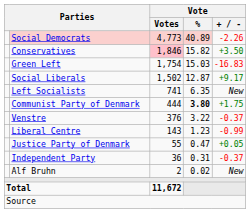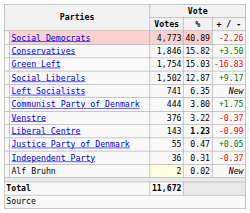Conservatives | Vote / Votes: pink background -> no background
Communist Party of Denmark | Vote / %: bold -> normal
Liberal Centre | Vote / %: normal -> bold
Alf Bruhn | Vote / Votes: no background -> lightyellow background
